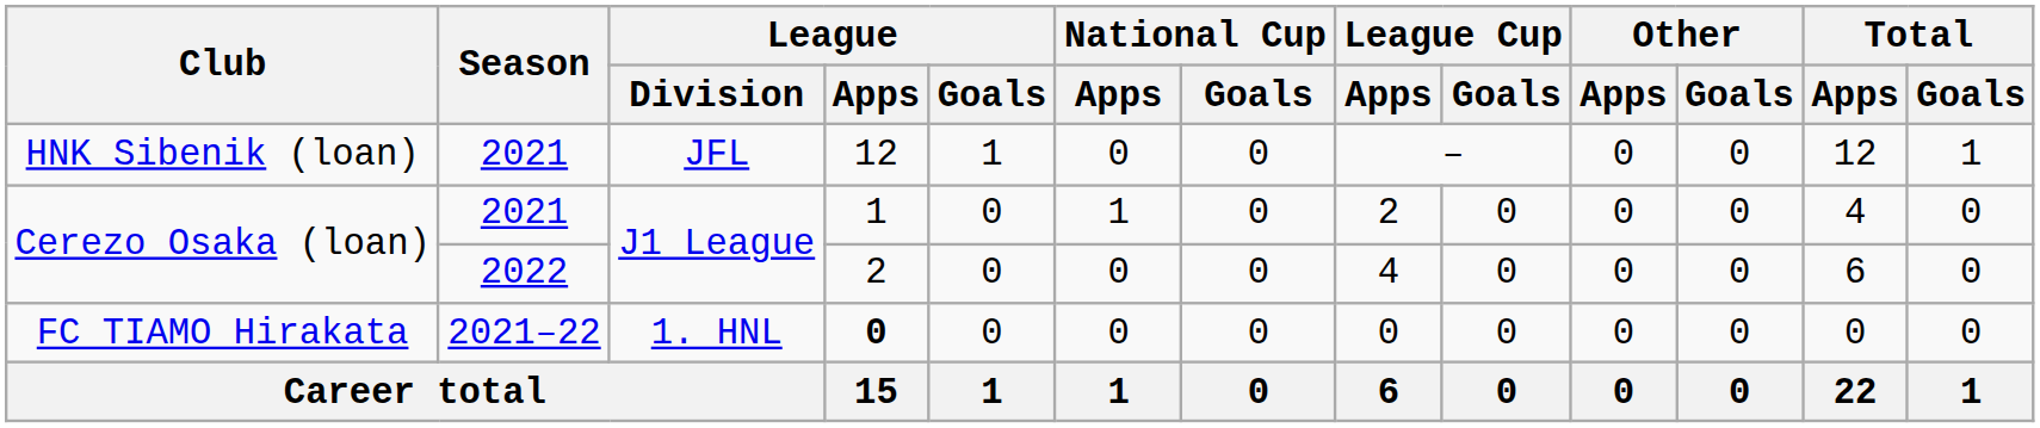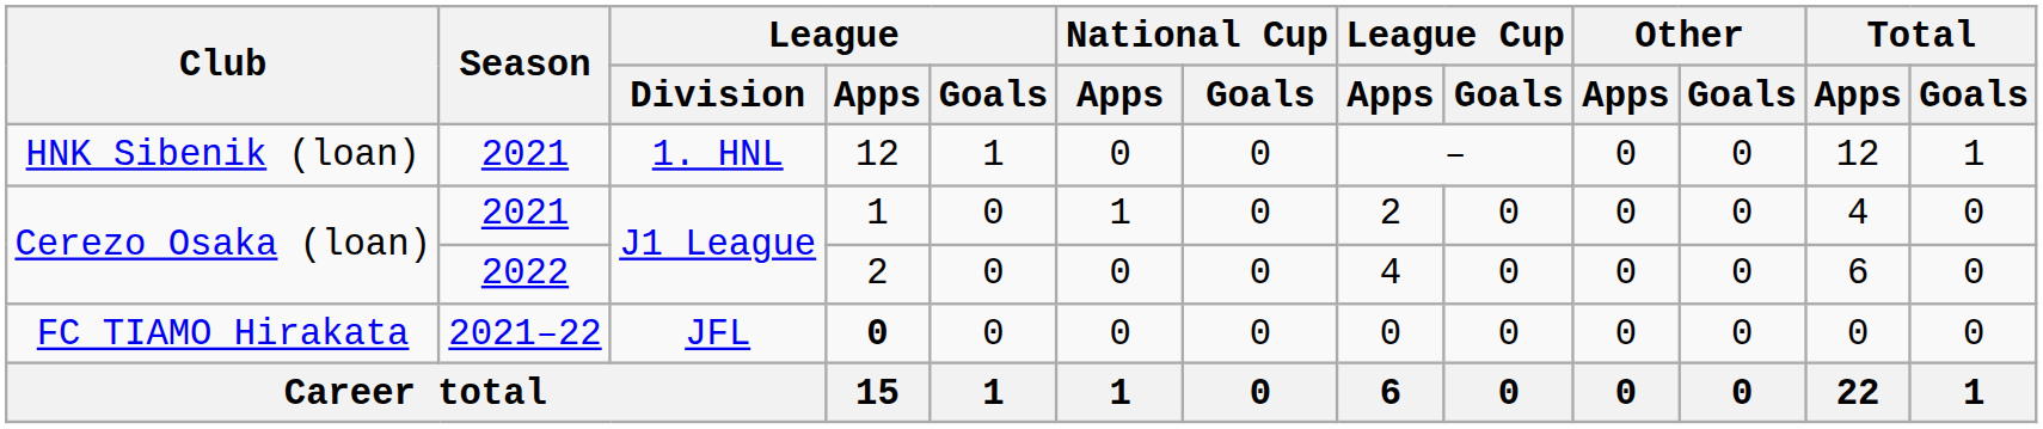row 3 | League / Division: JFL -> 1. HNL
row 6 | League / Division: 1. HNL -> JFL
